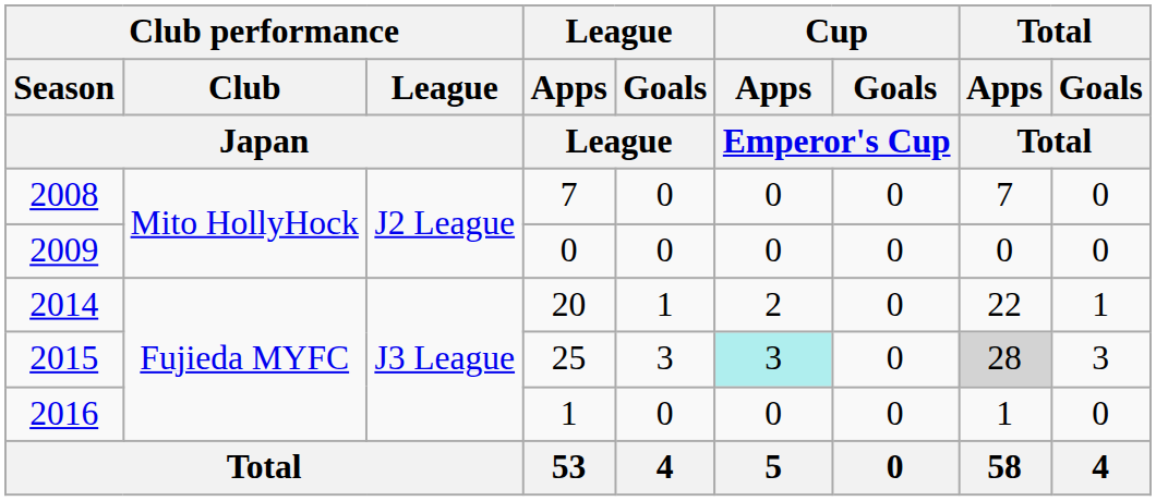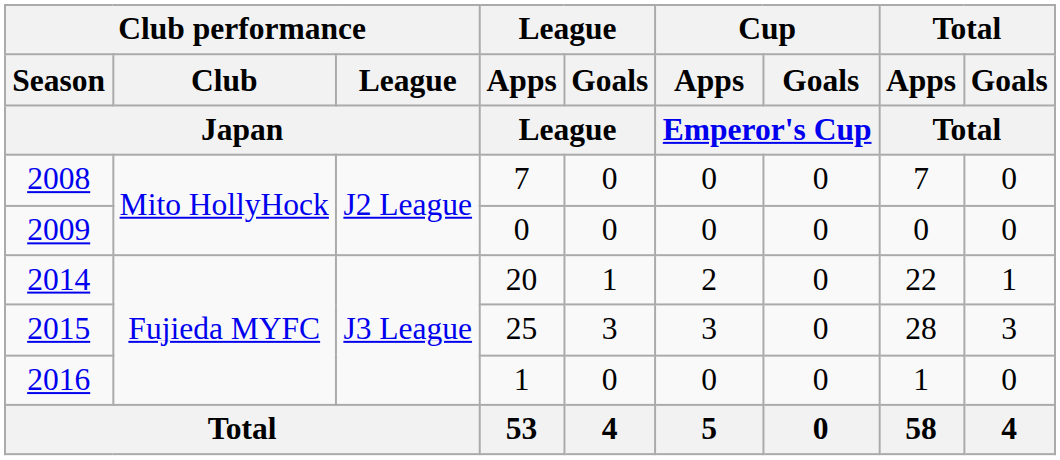2015 | Cup / Apps / Emperor's Cup: paleturquoise background -> no background
2015 | Total / Apps / Total: lightgrey background -> no background
